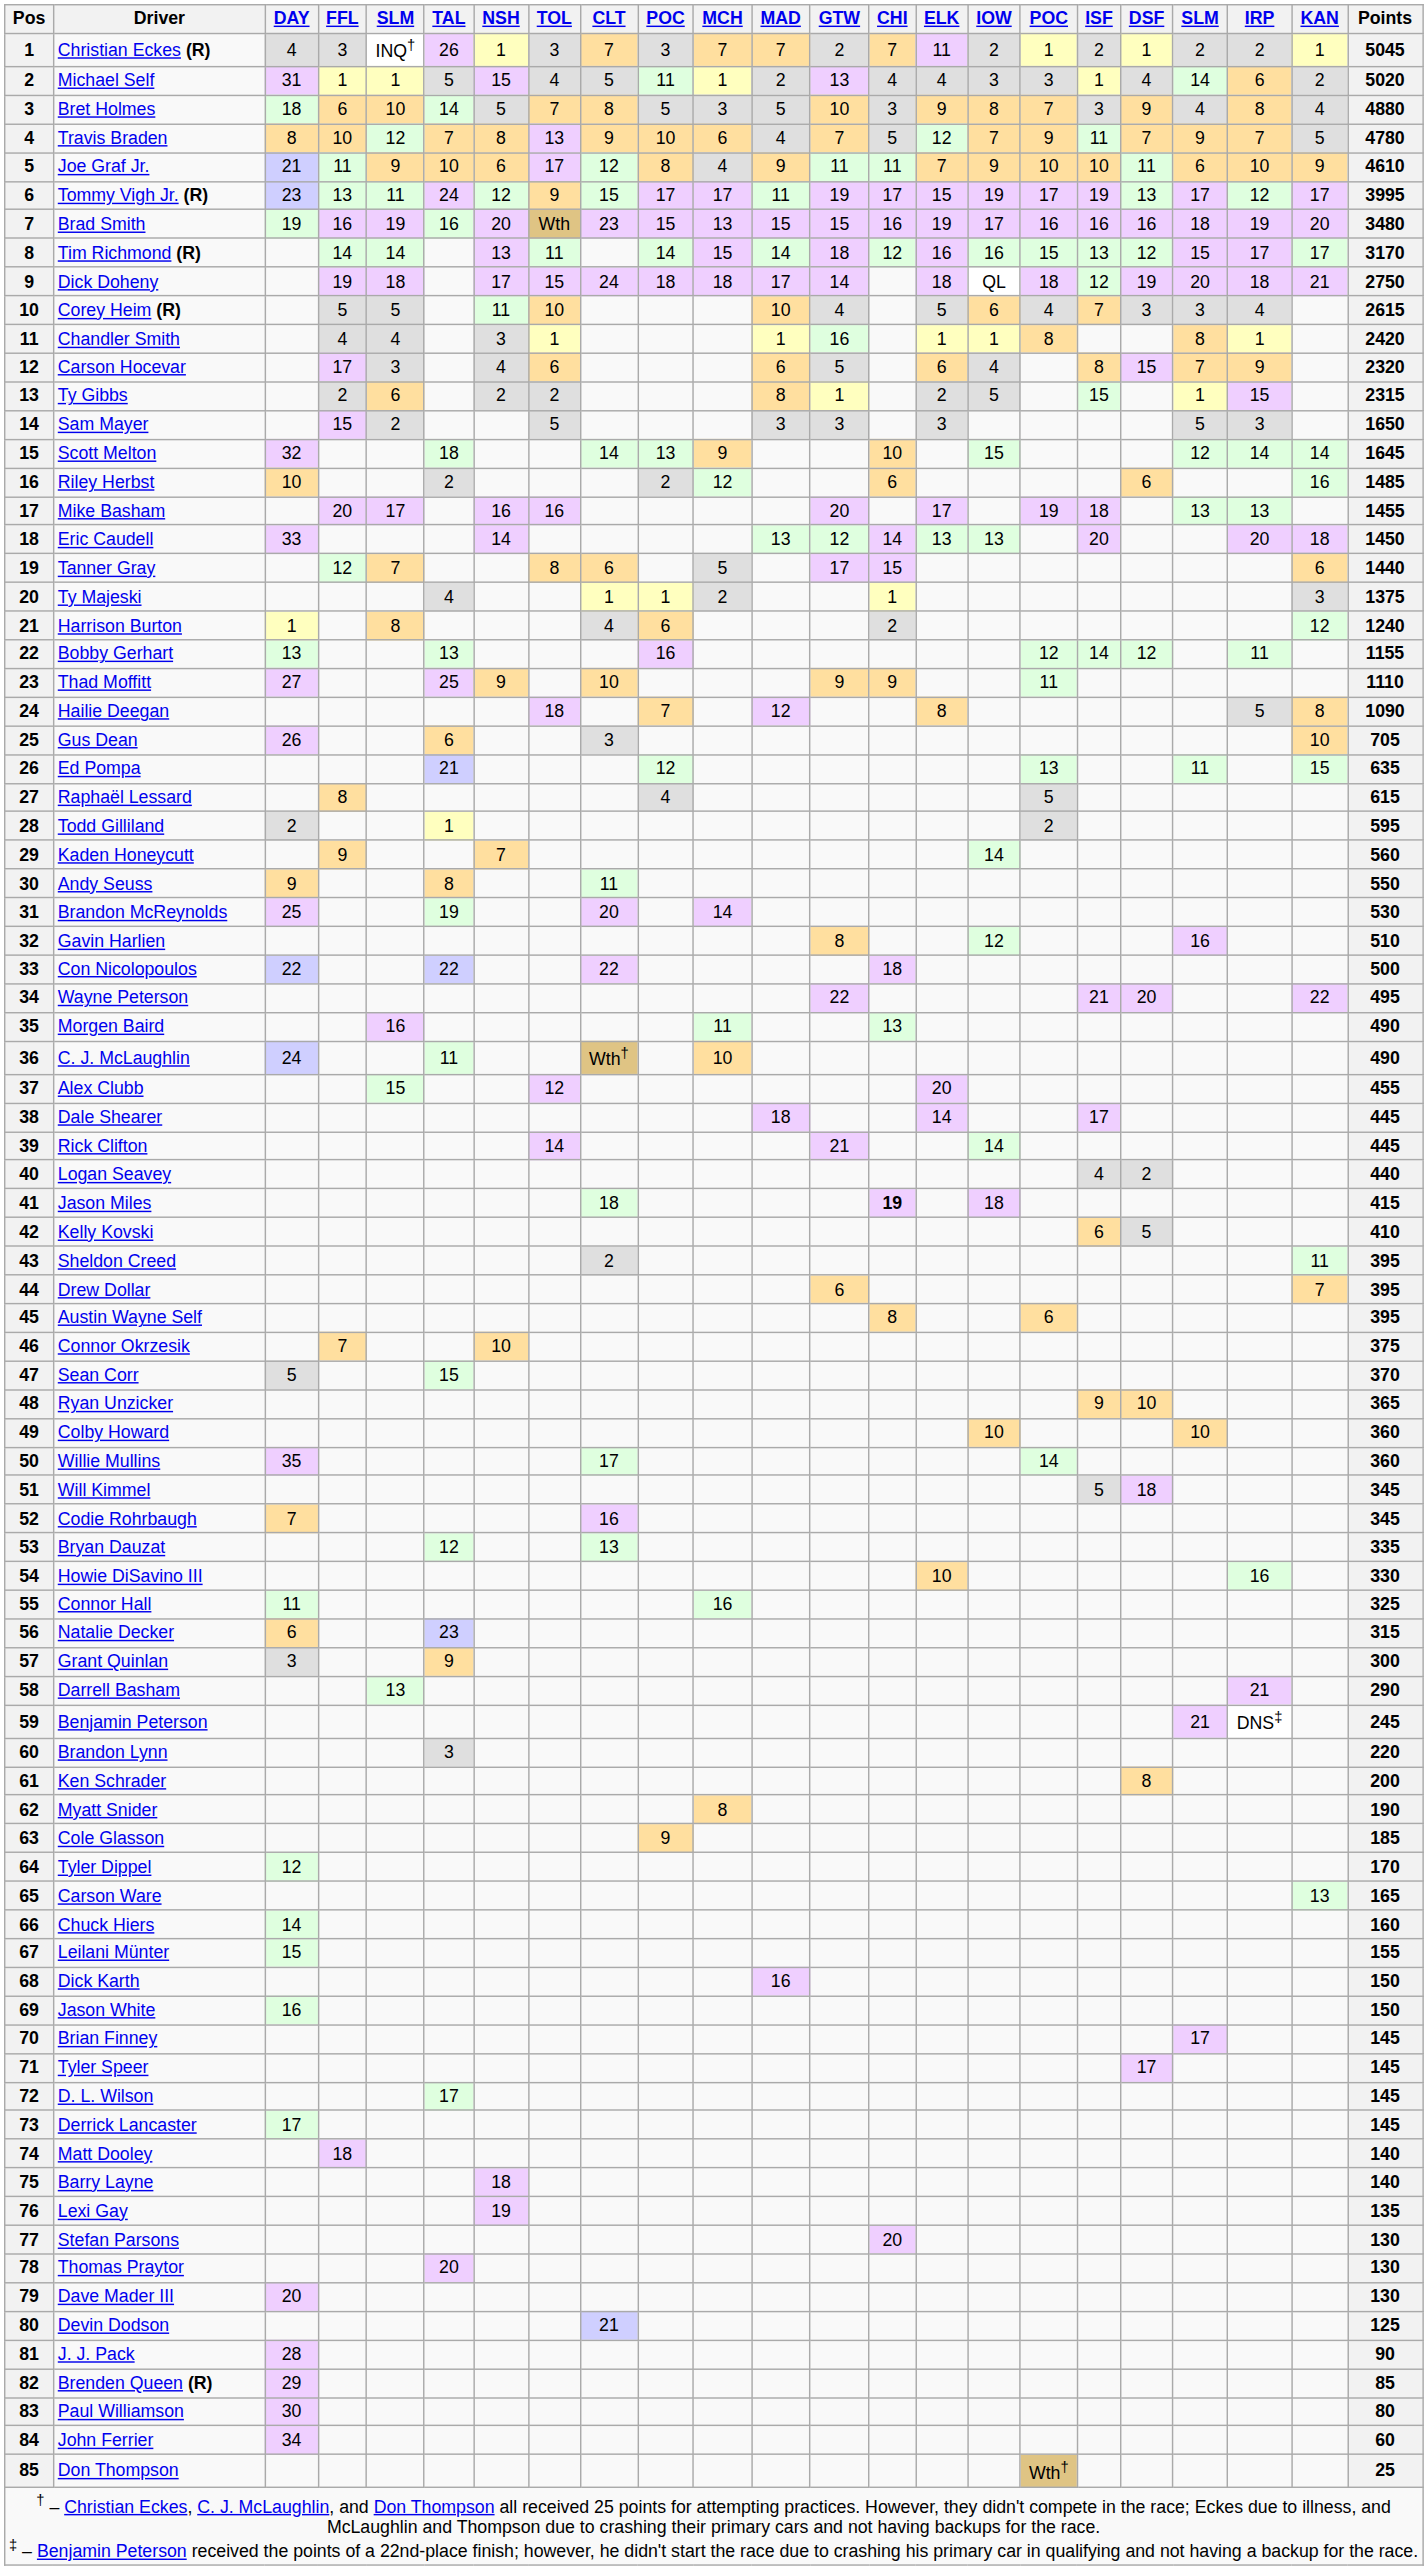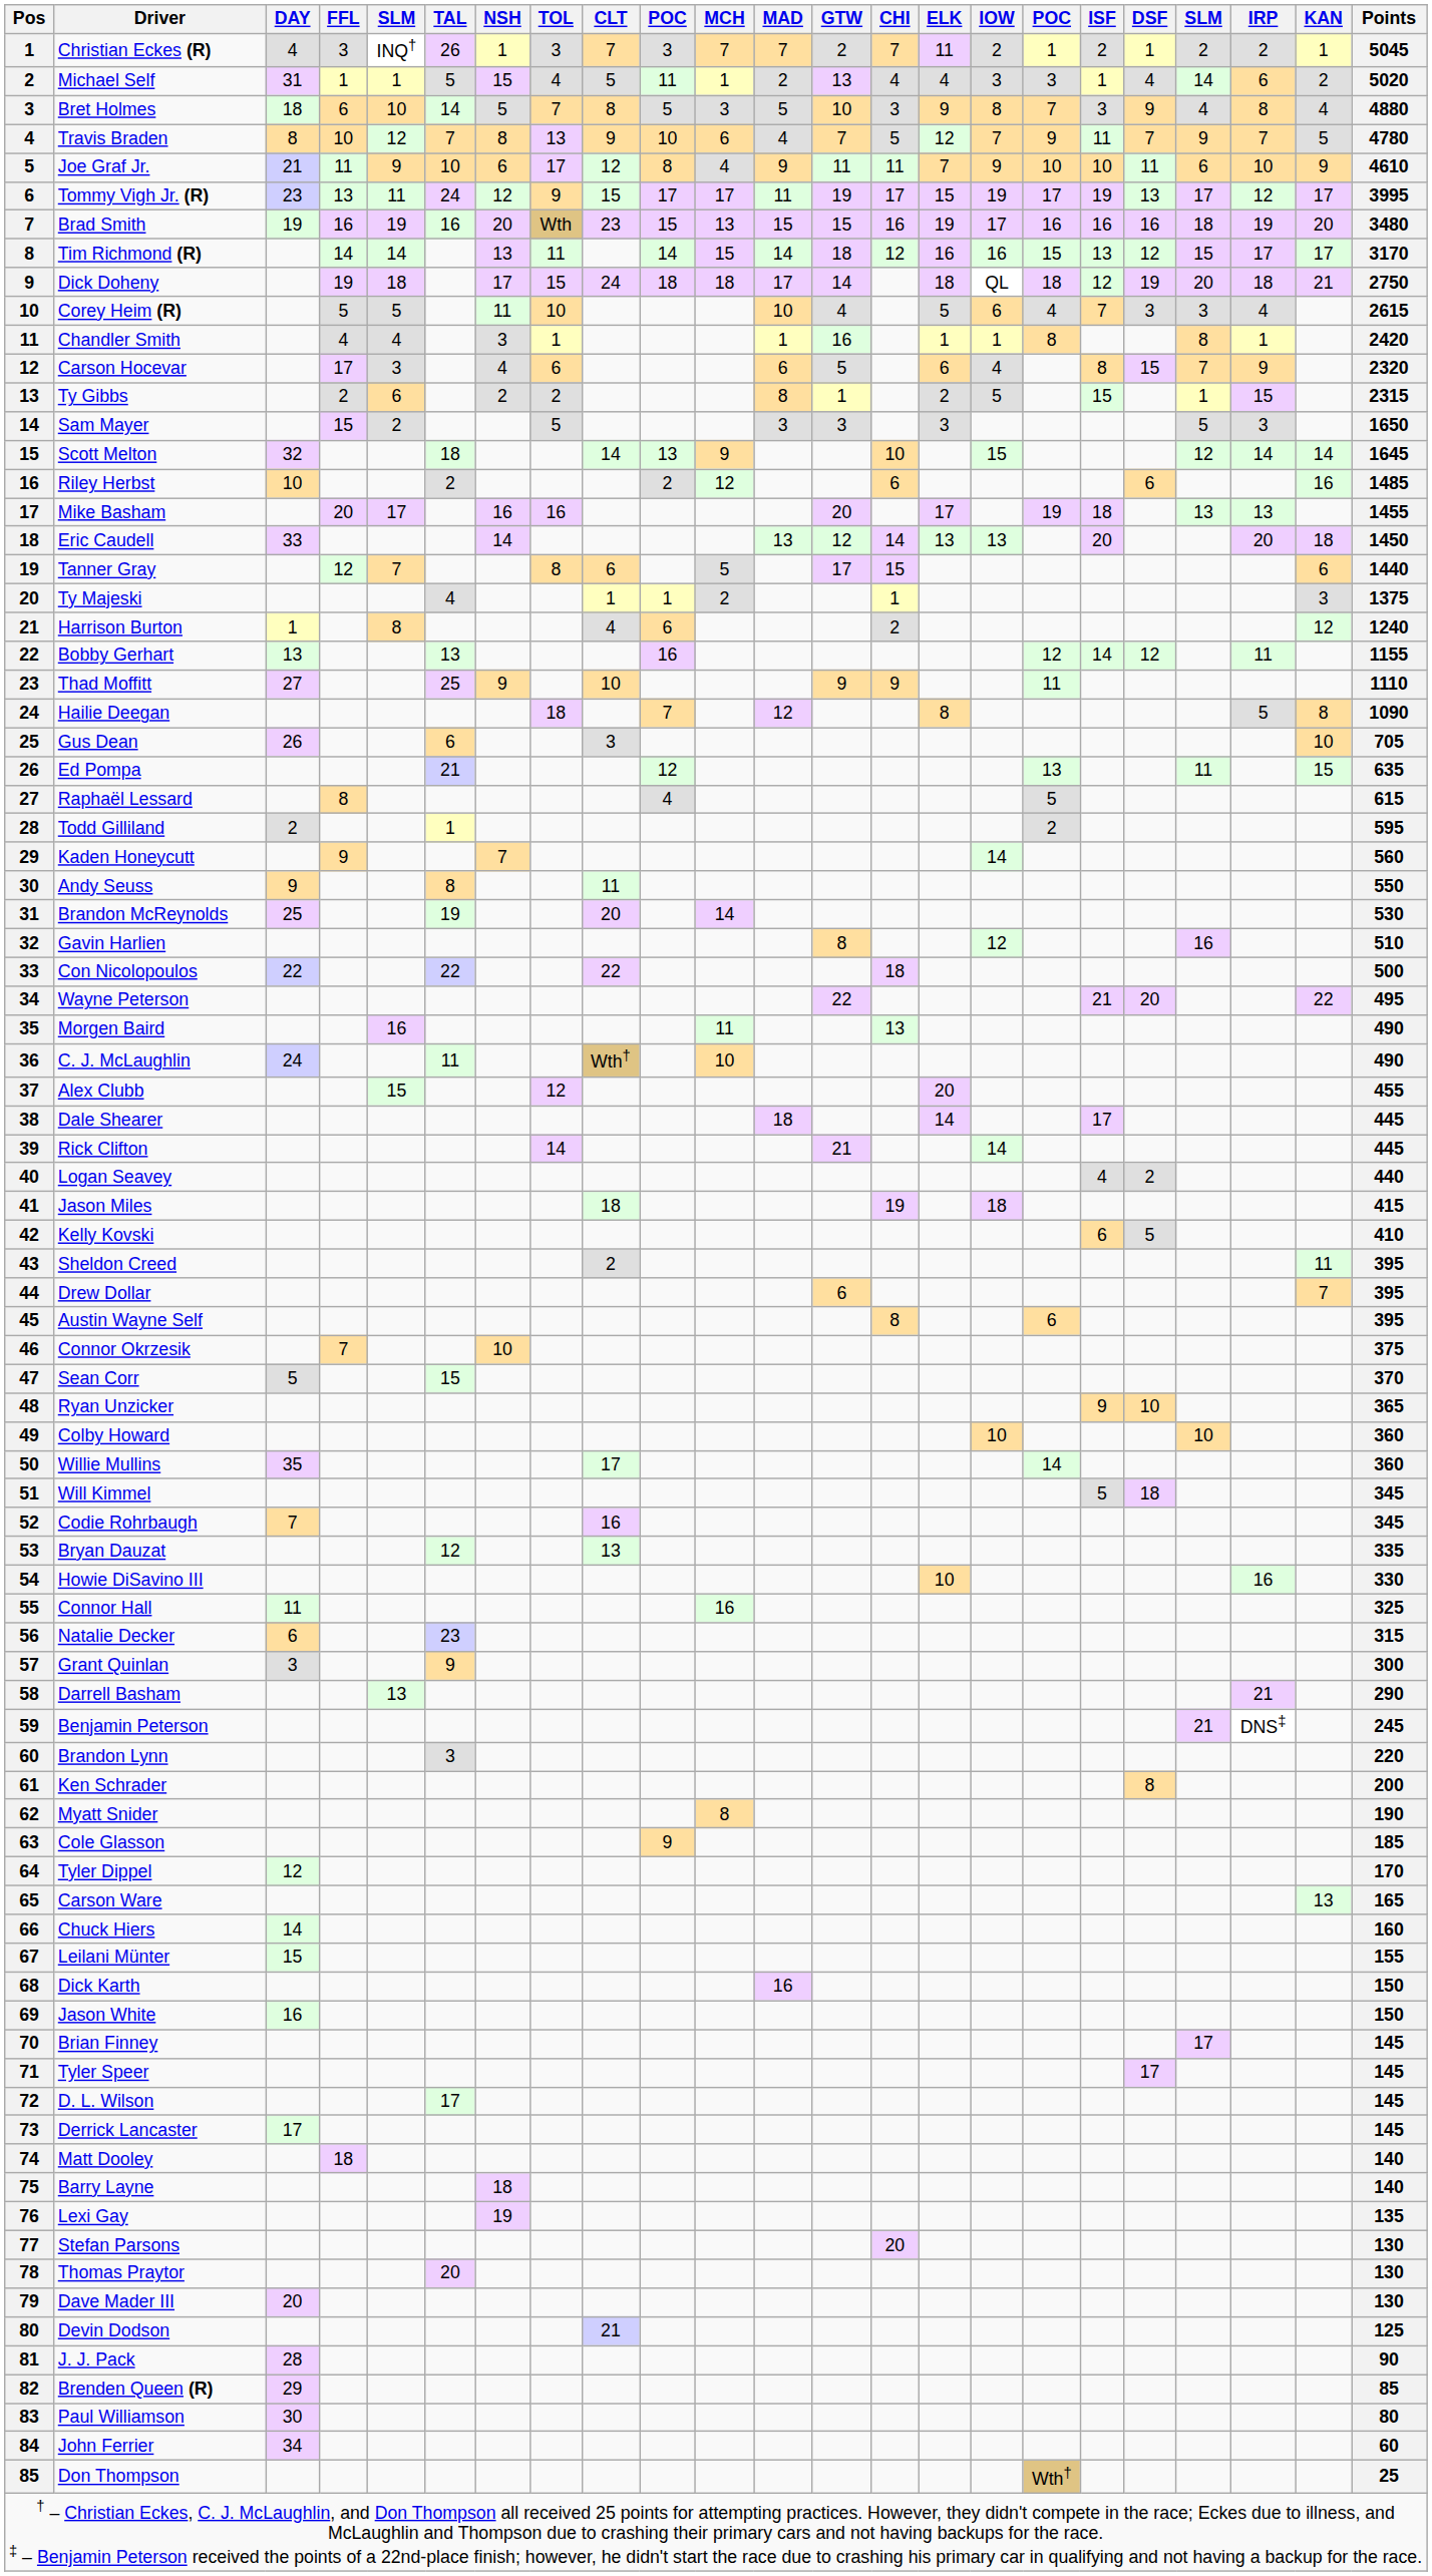Jason Miles | CHI: bold -> normal
